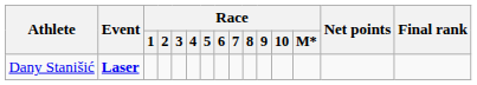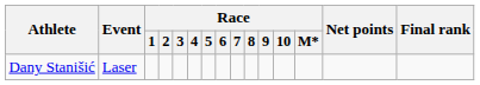Dany Stanišić | Event: bold -> normal
